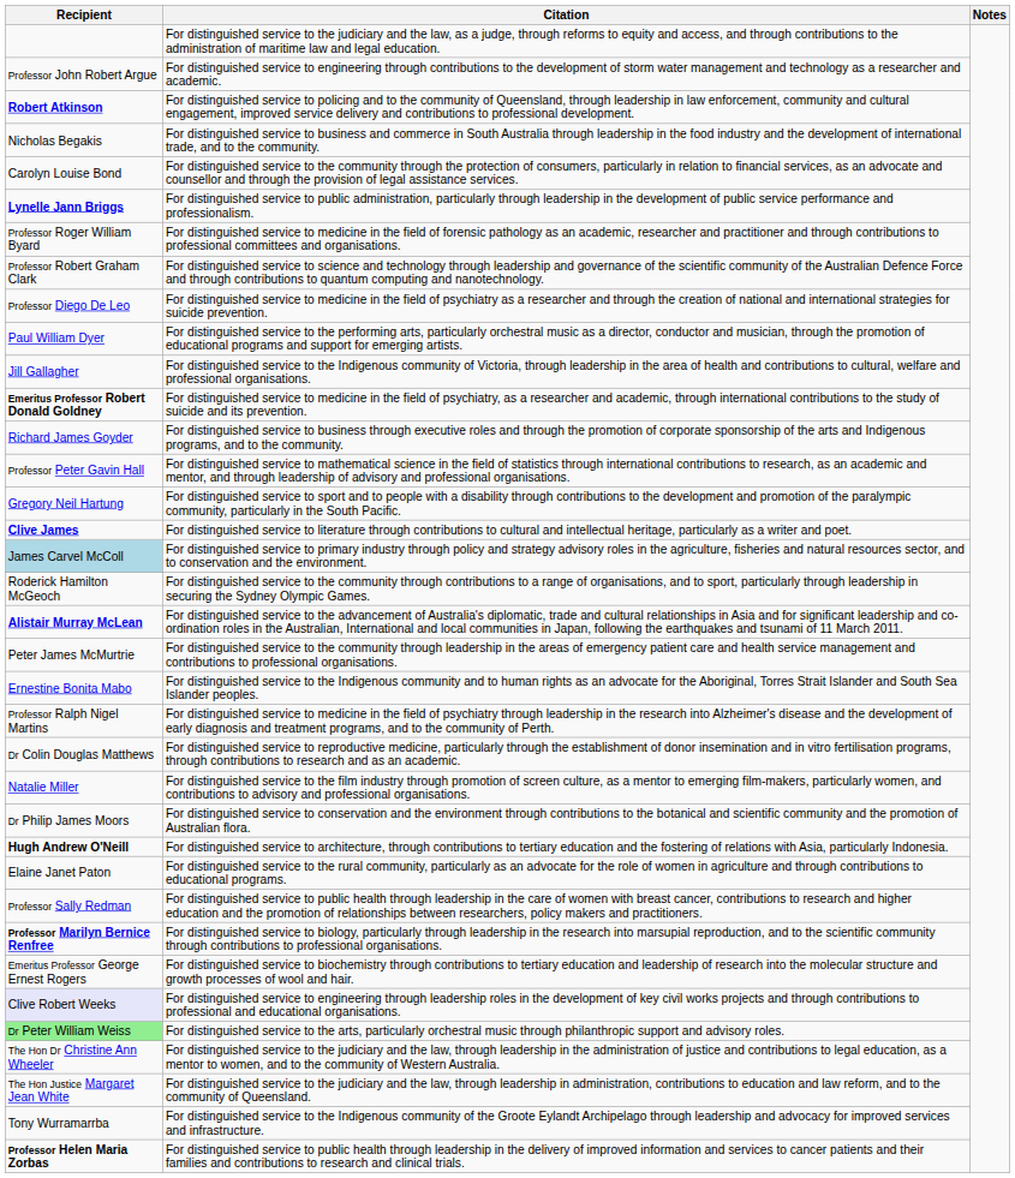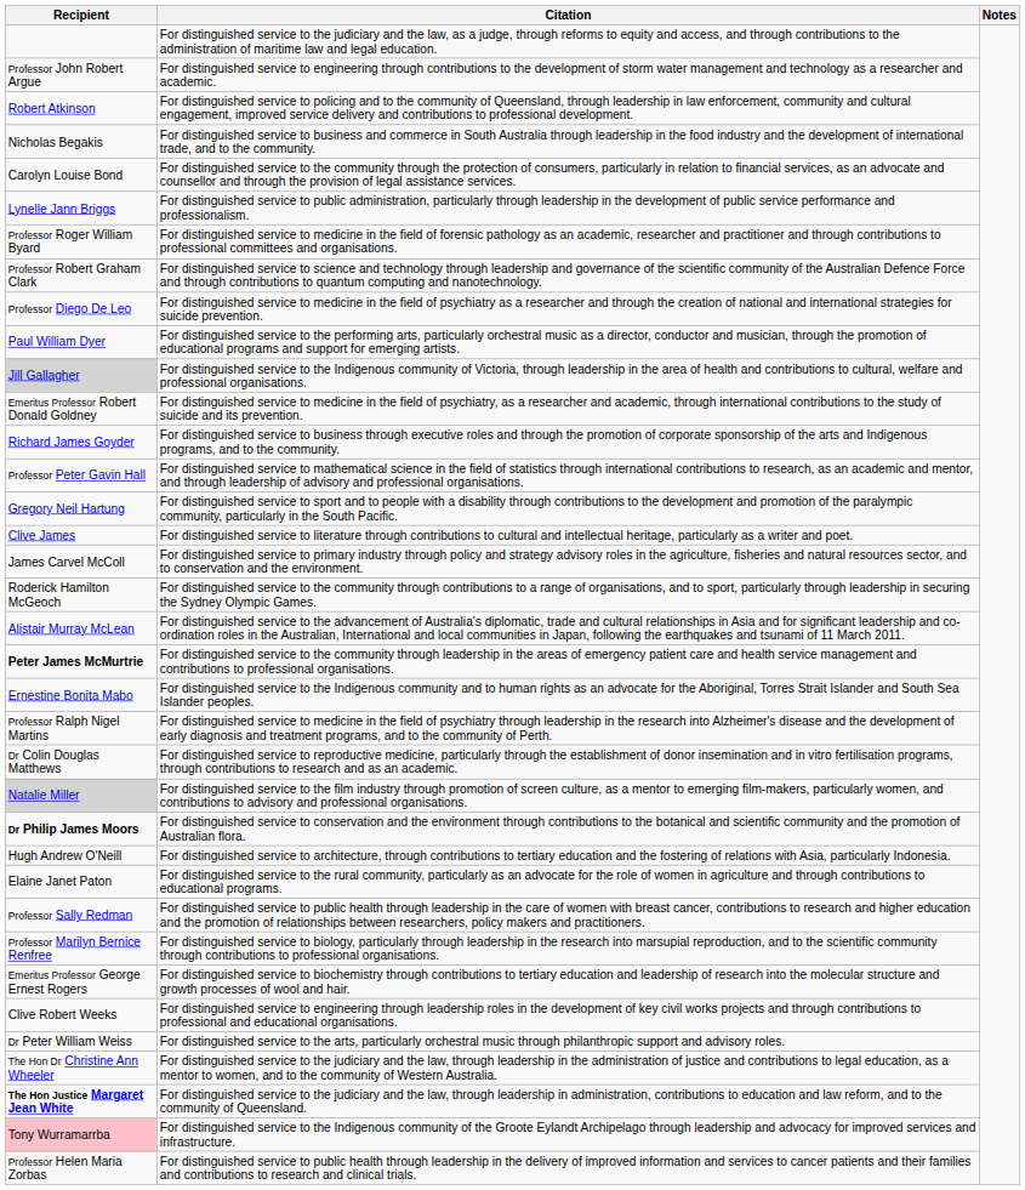Robert Atkinson | Recipient: bold -> normal
Lynelle Jann Briggs | Recipient: bold -> normal
Jill Gallagher | Recipient: no background -> lightgrey background
Emeritus Professor Robert Donald Goldney | Recipient: bold -> normal
Clive James | Recipient: bold -> normal
James Carvel McColl | Recipient: lightblue background -> no background
Alistair Murray McLean | Recipient: bold -> normal
Peter James McMurtrie | Recipient: normal -> bold
Natalie Miller | Recipient: no background -> lightgrey background
Dr Philip James Moors | Recipient: normal -> bold
Hugh Andrew O'Neill | Recipient: bold -> normal
Professor Marilyn Bernice Renfree | Recipient: bold -> normal
Clive Robert Weeks | Recipient: lavender background -> no background
Dr Peter William Weiss | Recipient: lightgreen background -> no background
The Hon Justice Margaret Jean White | Recipient: normal -> bold
Tony Wurramarrba | Recipient: no background -> pink background
Professor Helen Maria Zorbas | Recipient: bold -> normal
